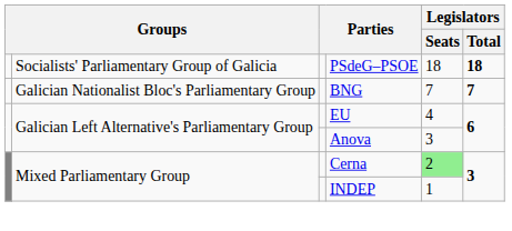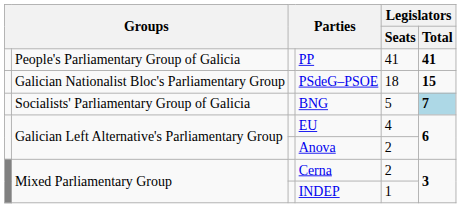+ row: People's Parliamentary Group of Galicia | PP | 41 | 41
PSdeG–PSOE | column 2: Socialists' Parliamentary Group of Galicia -> Galician Nationalist Bloc's Parliamentary Group
PSdeG–PSOE | Legislators / Total: 18 -> 15
BNG | column 2: Galician Nationalist Bloc's Parliamentary Group -> Socialists' Parliamentary Group of Galicia
BNG | Legislators / Seats: 7 -> 5
BNG | Legislators / Total: no background -> lightblue background
Anova | Legislators / Seats: 3 -> 2
Cerna | Legislators / Seats: lightgreen background -> no background
